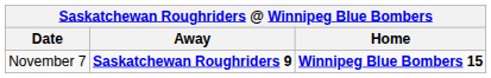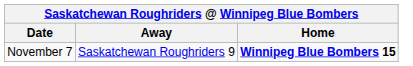November 7 | Away: bold -> normal
